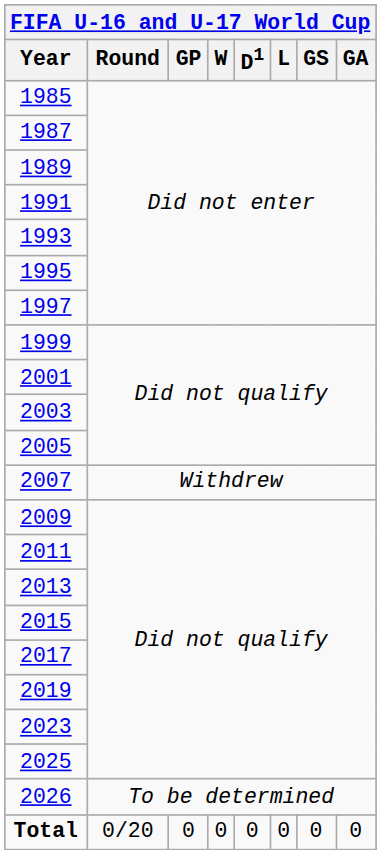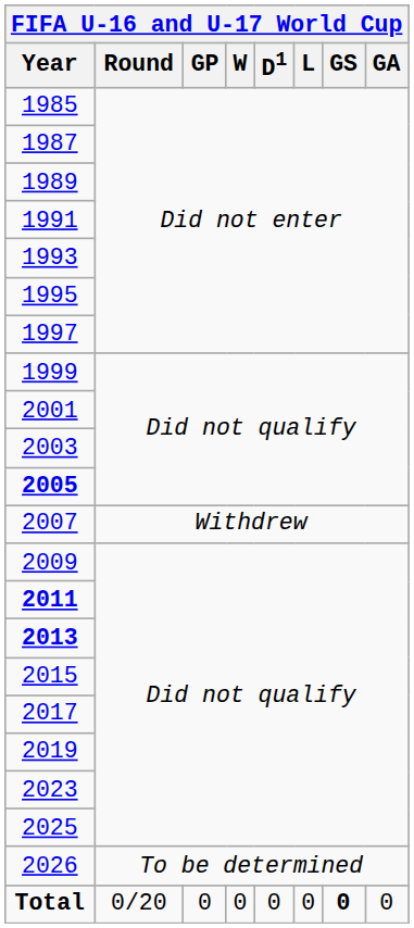2005 | FIFA U-16 and U-17 World Cup / Year: normal -> bold
2011 | FIFA U-16 and U-17 World Cup / Year: normal -> bold
2013 | FIFA U-16 and U-17 World Cup / Year: normal -> bold
Total | FIFA U-16 and U-17 World Cup / GS: normal -> bold
